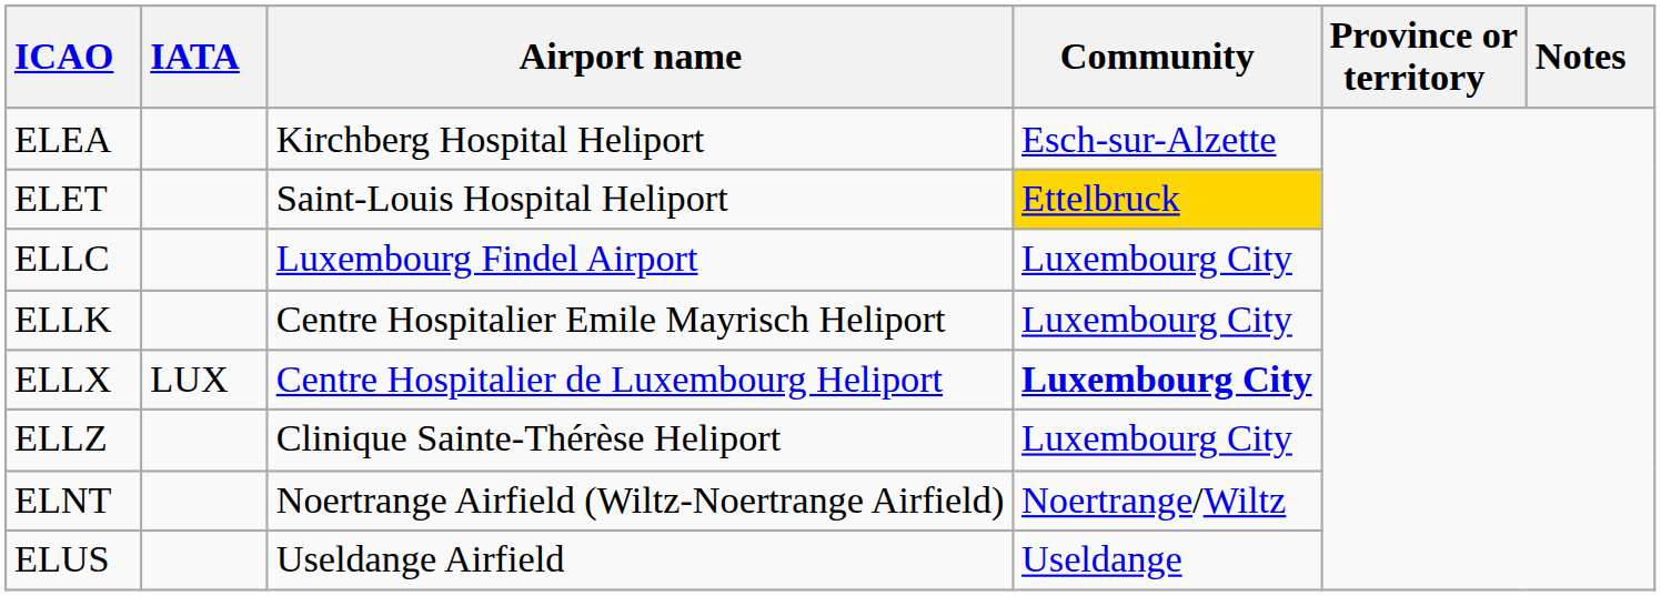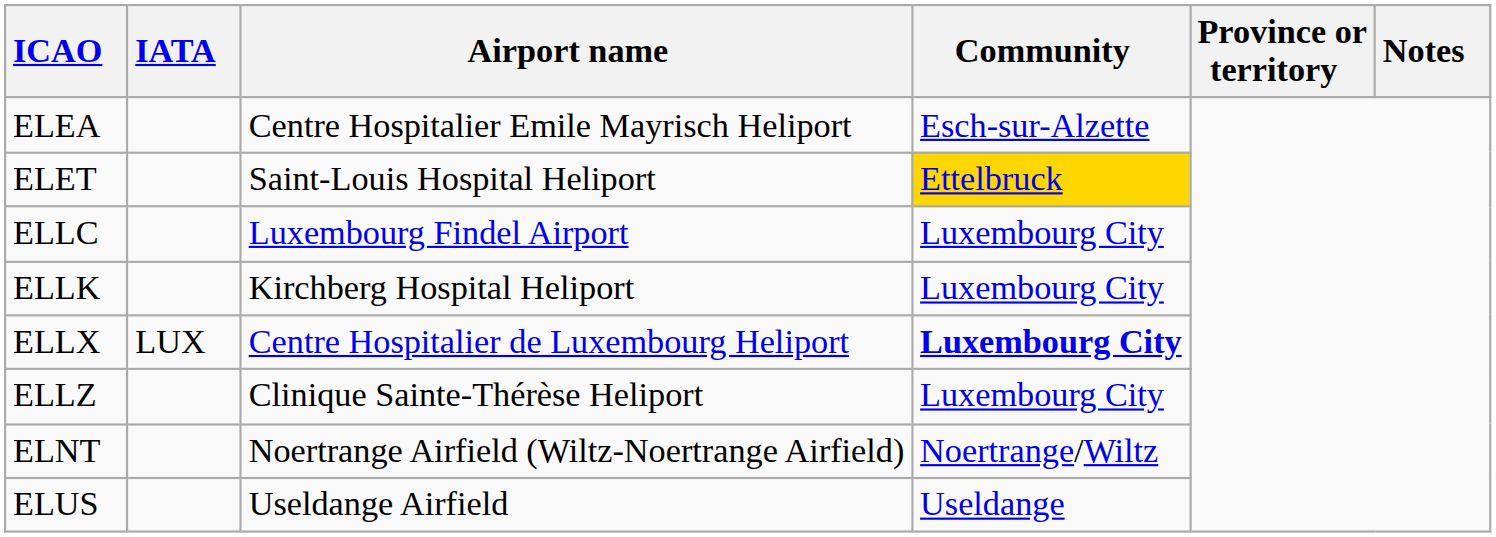ELEA | Airport name: Kirchberg Hospital Heliport -> Centre Hospitalier Emile Mayrisch Heliport
ELLK | Airport name: Centre Hospitalier Emile Mayrisch Heliport -> Kirchberg Hospital Heliport
